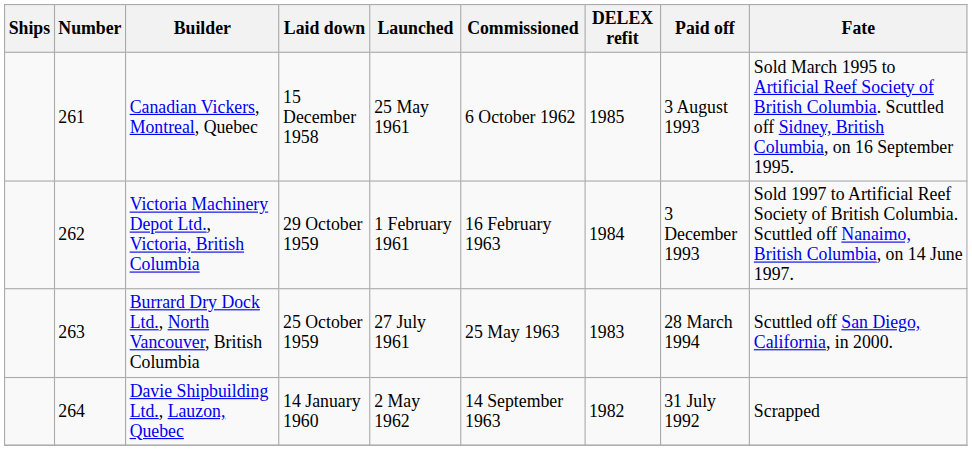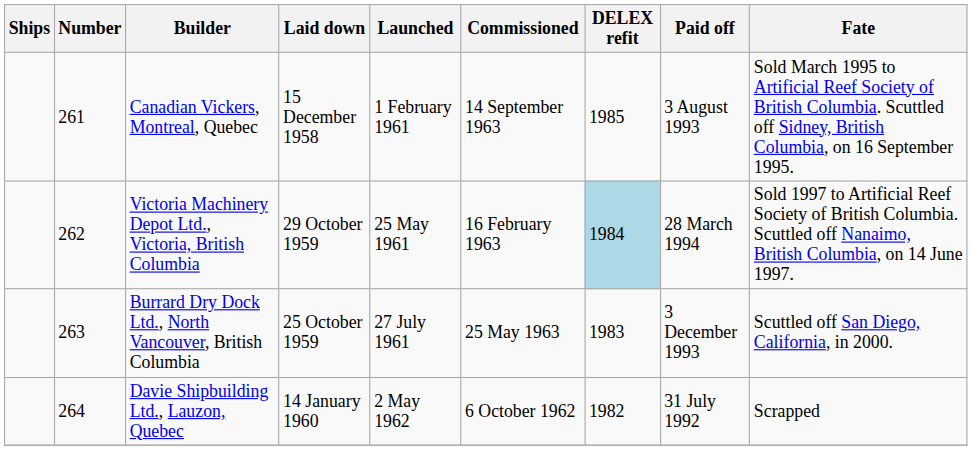Canadian Vickers, Montreal, Quebec | Launched: 25 May 1961 -> 1 February 1961
Canadian Vickers, Montreal, Quebec | Commissioned: 6 October 1962 -> 14 September 1963
Victoria Machinery Depot Ltd., Victoria, British Columbia | Launched: 1 February 1961 -> 25 May 1961
Victoria Machinery Depot Ltd., Victoria, British Columbia | DELEX refit: no background -> lightblue background
Victoria Machinery Depot Ltd., Victoria, British Columbia | Paid off: 3 December 1993 -> 28 March 1994
Burrard Dry Dock Ltd., North Vancouver, British Columbia | Paid off: 28 March 1994 -> 3 December 1993
Davie Shipbuilding Ltd., Lauzon, Quebec | Commissioned: 14 September 1963 -> 6 October 1962
